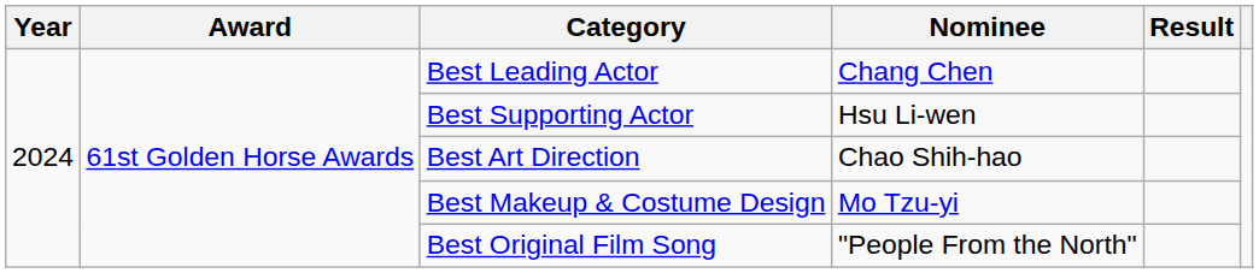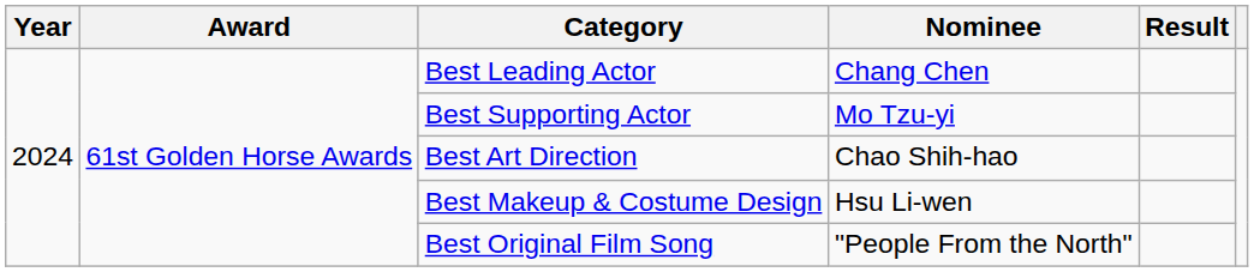Best Supporting Actor | Nominee: Hsu Li-wen -> Mo Tzu-yi
Best Makeup & Costume Design | Nominee: Mo Tzu-yi -> Hsu Li-wen
